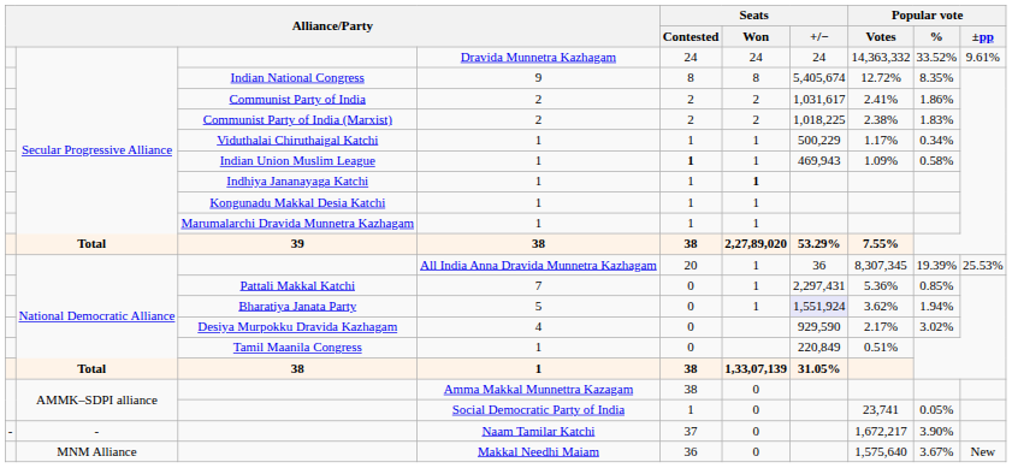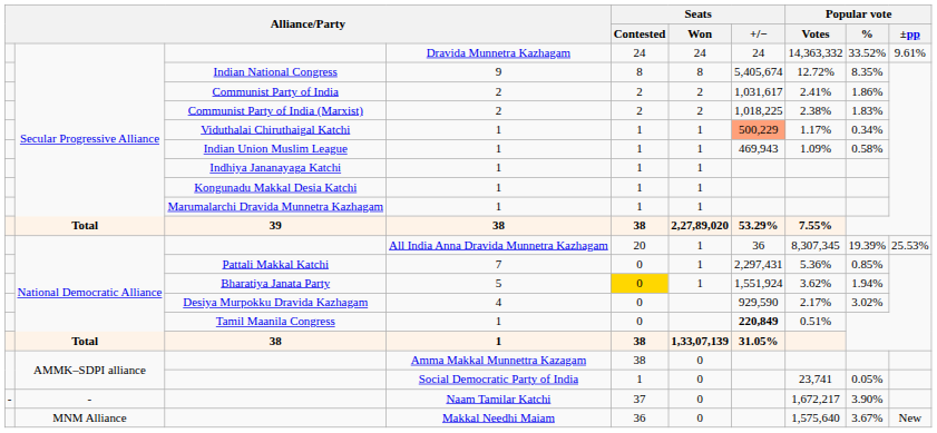Viduthalai Chiruthaigal Katchi | Seats / +/−: no background -> lightsalmon background
Indian Union Muslim League | Seats / Contested: bold -> normal
Indhiya Jananayaga Katchi | Seats / Won: bold -> normal
Bharatiya Janata Party | Seats / Contested: no background -> gold background
Bharatiya Janata Party | Seats / +/−: lavender background -> no background
Tamil Maanila Congress | Seats / +/−: normal -> bold
